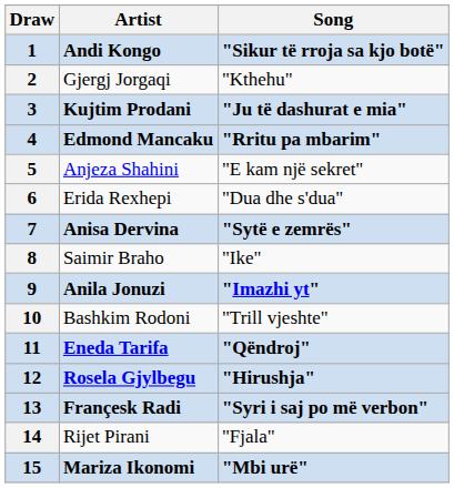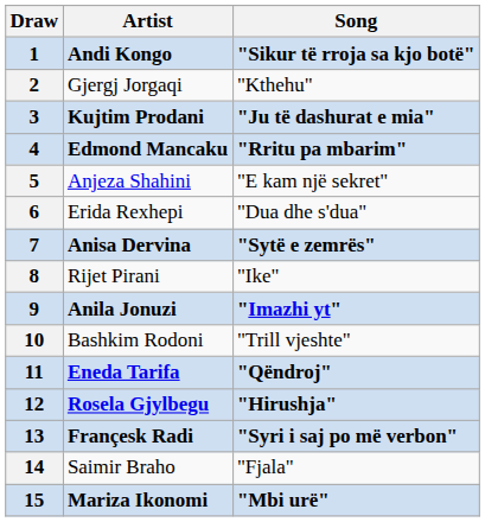8 | Artist: Saimir Braho -> Rijet Pirani
14 | Artist: Rijet Pirani -> Saimir Braho
